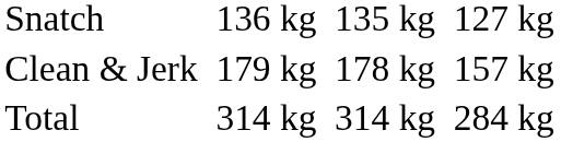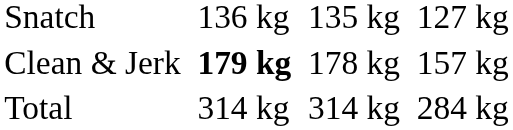Clean & Jerk | column 2: normal -> bold
